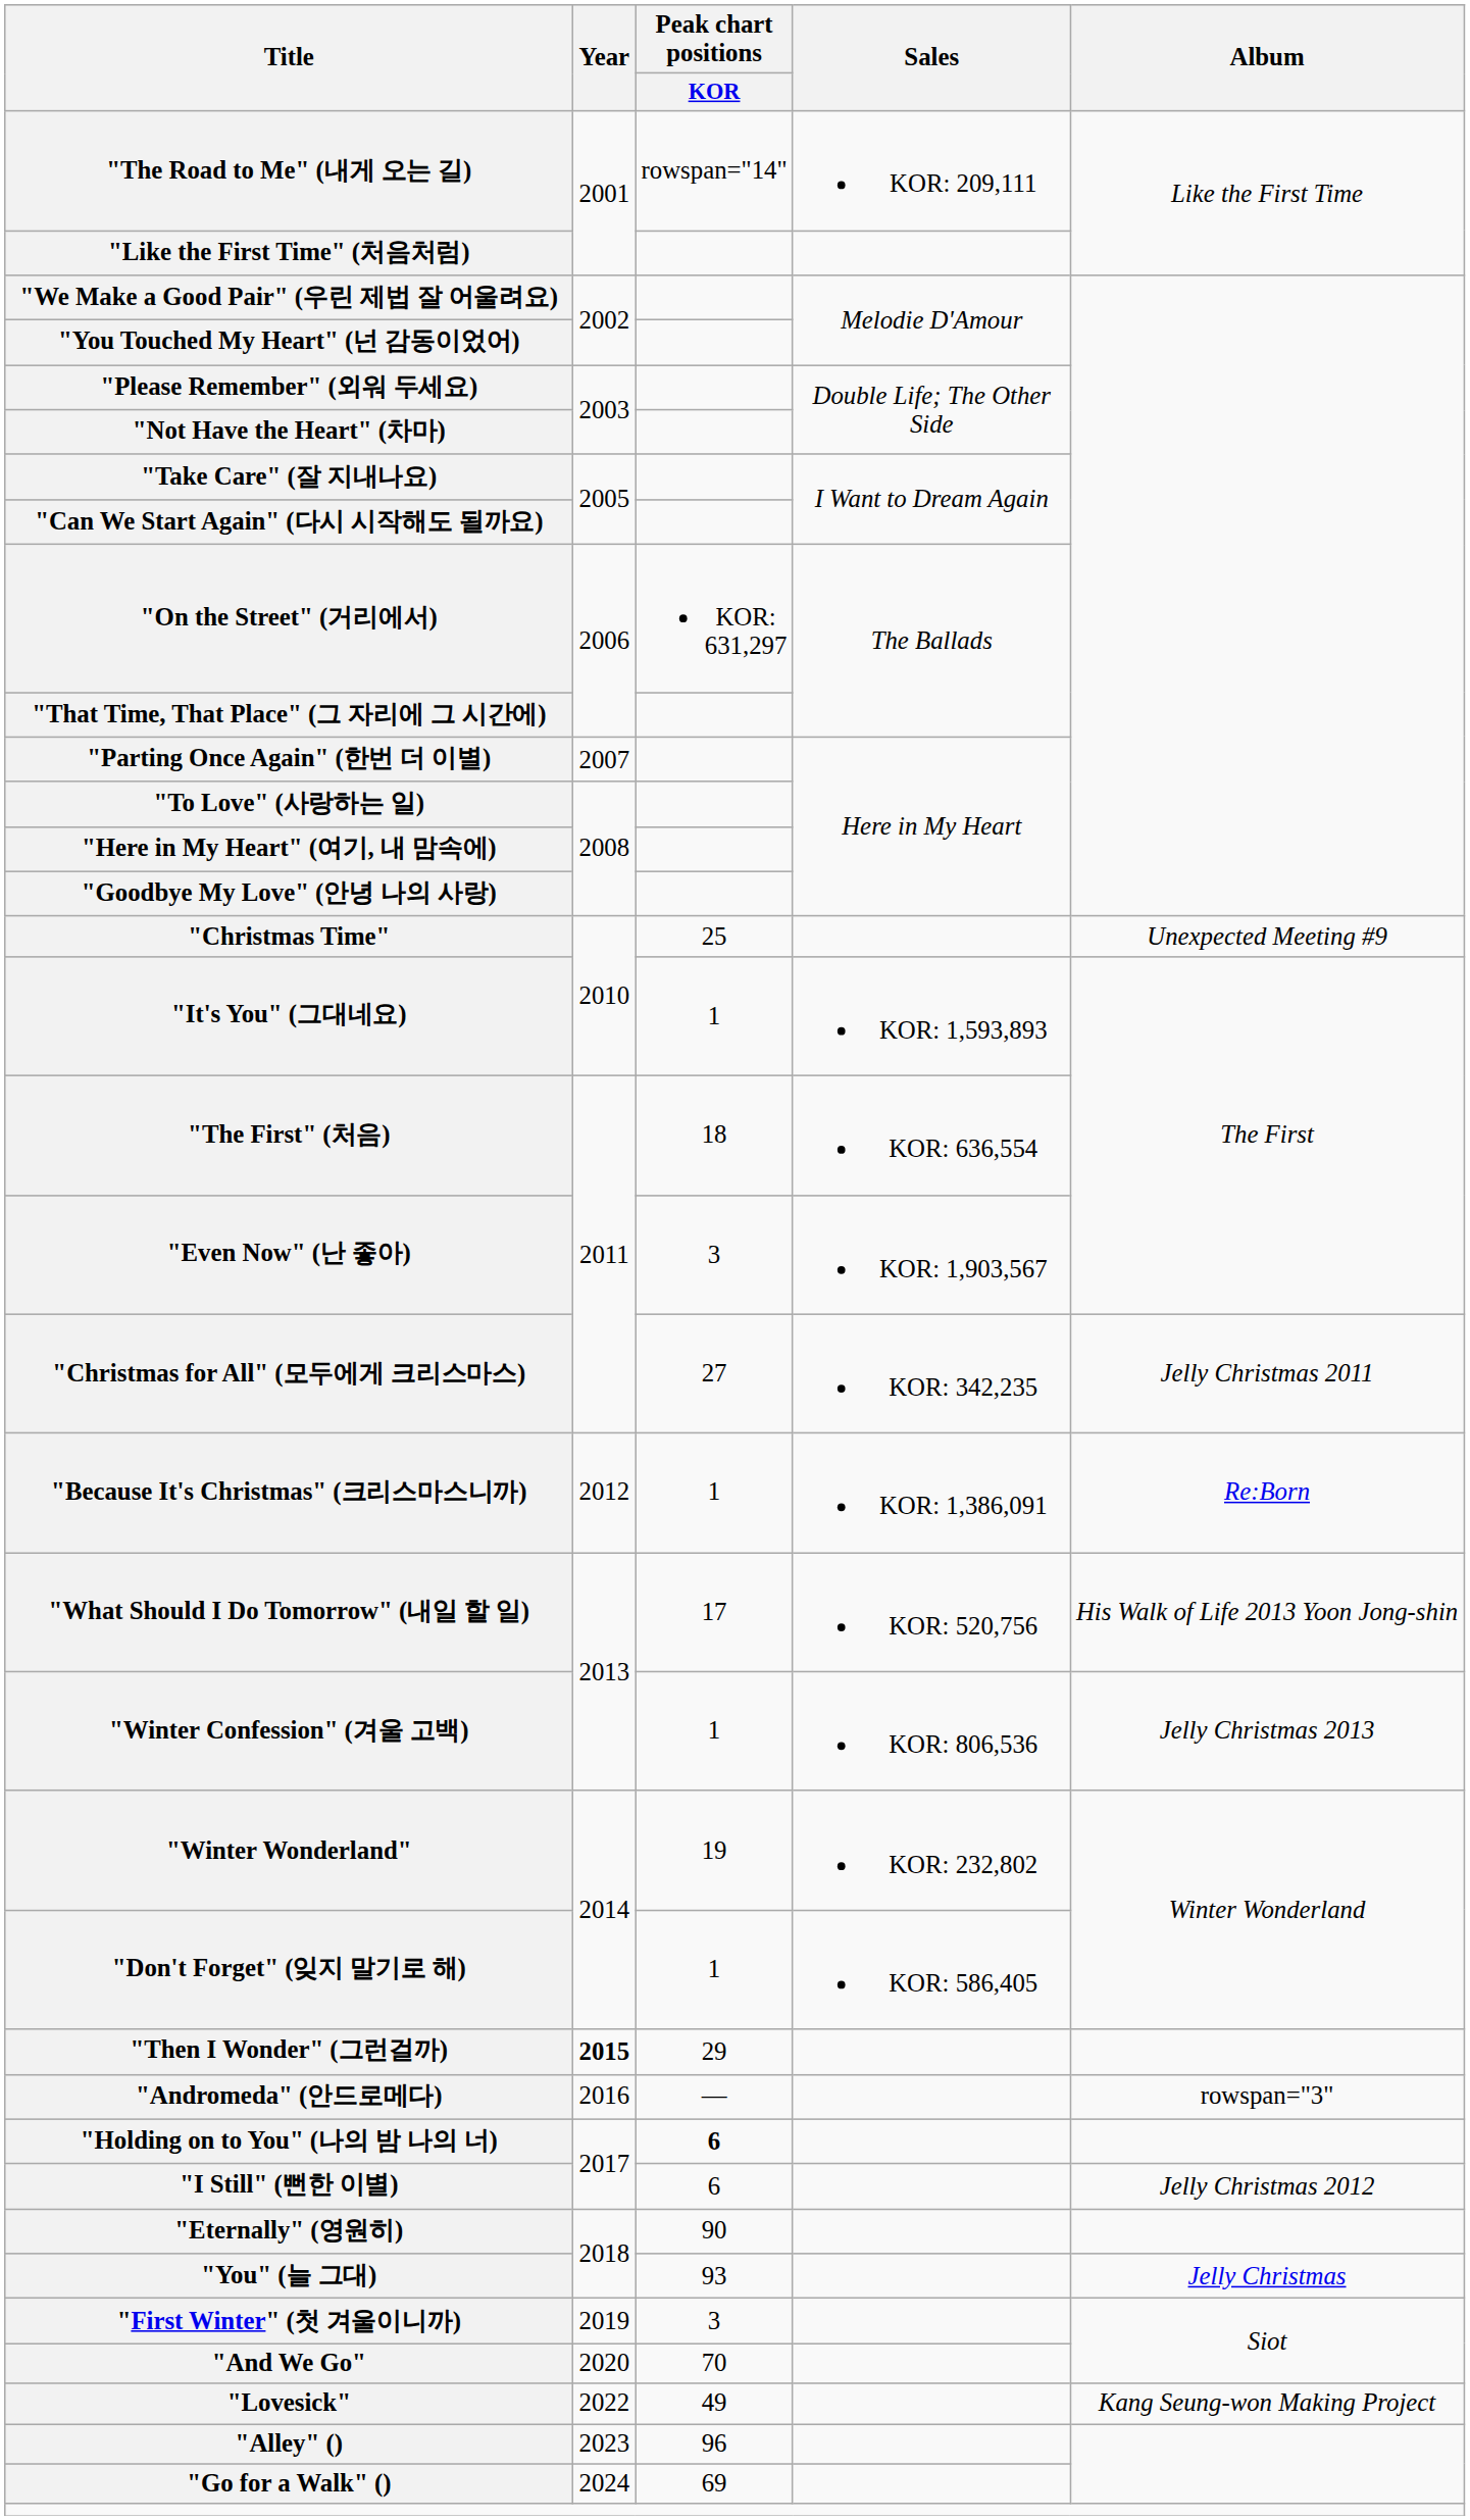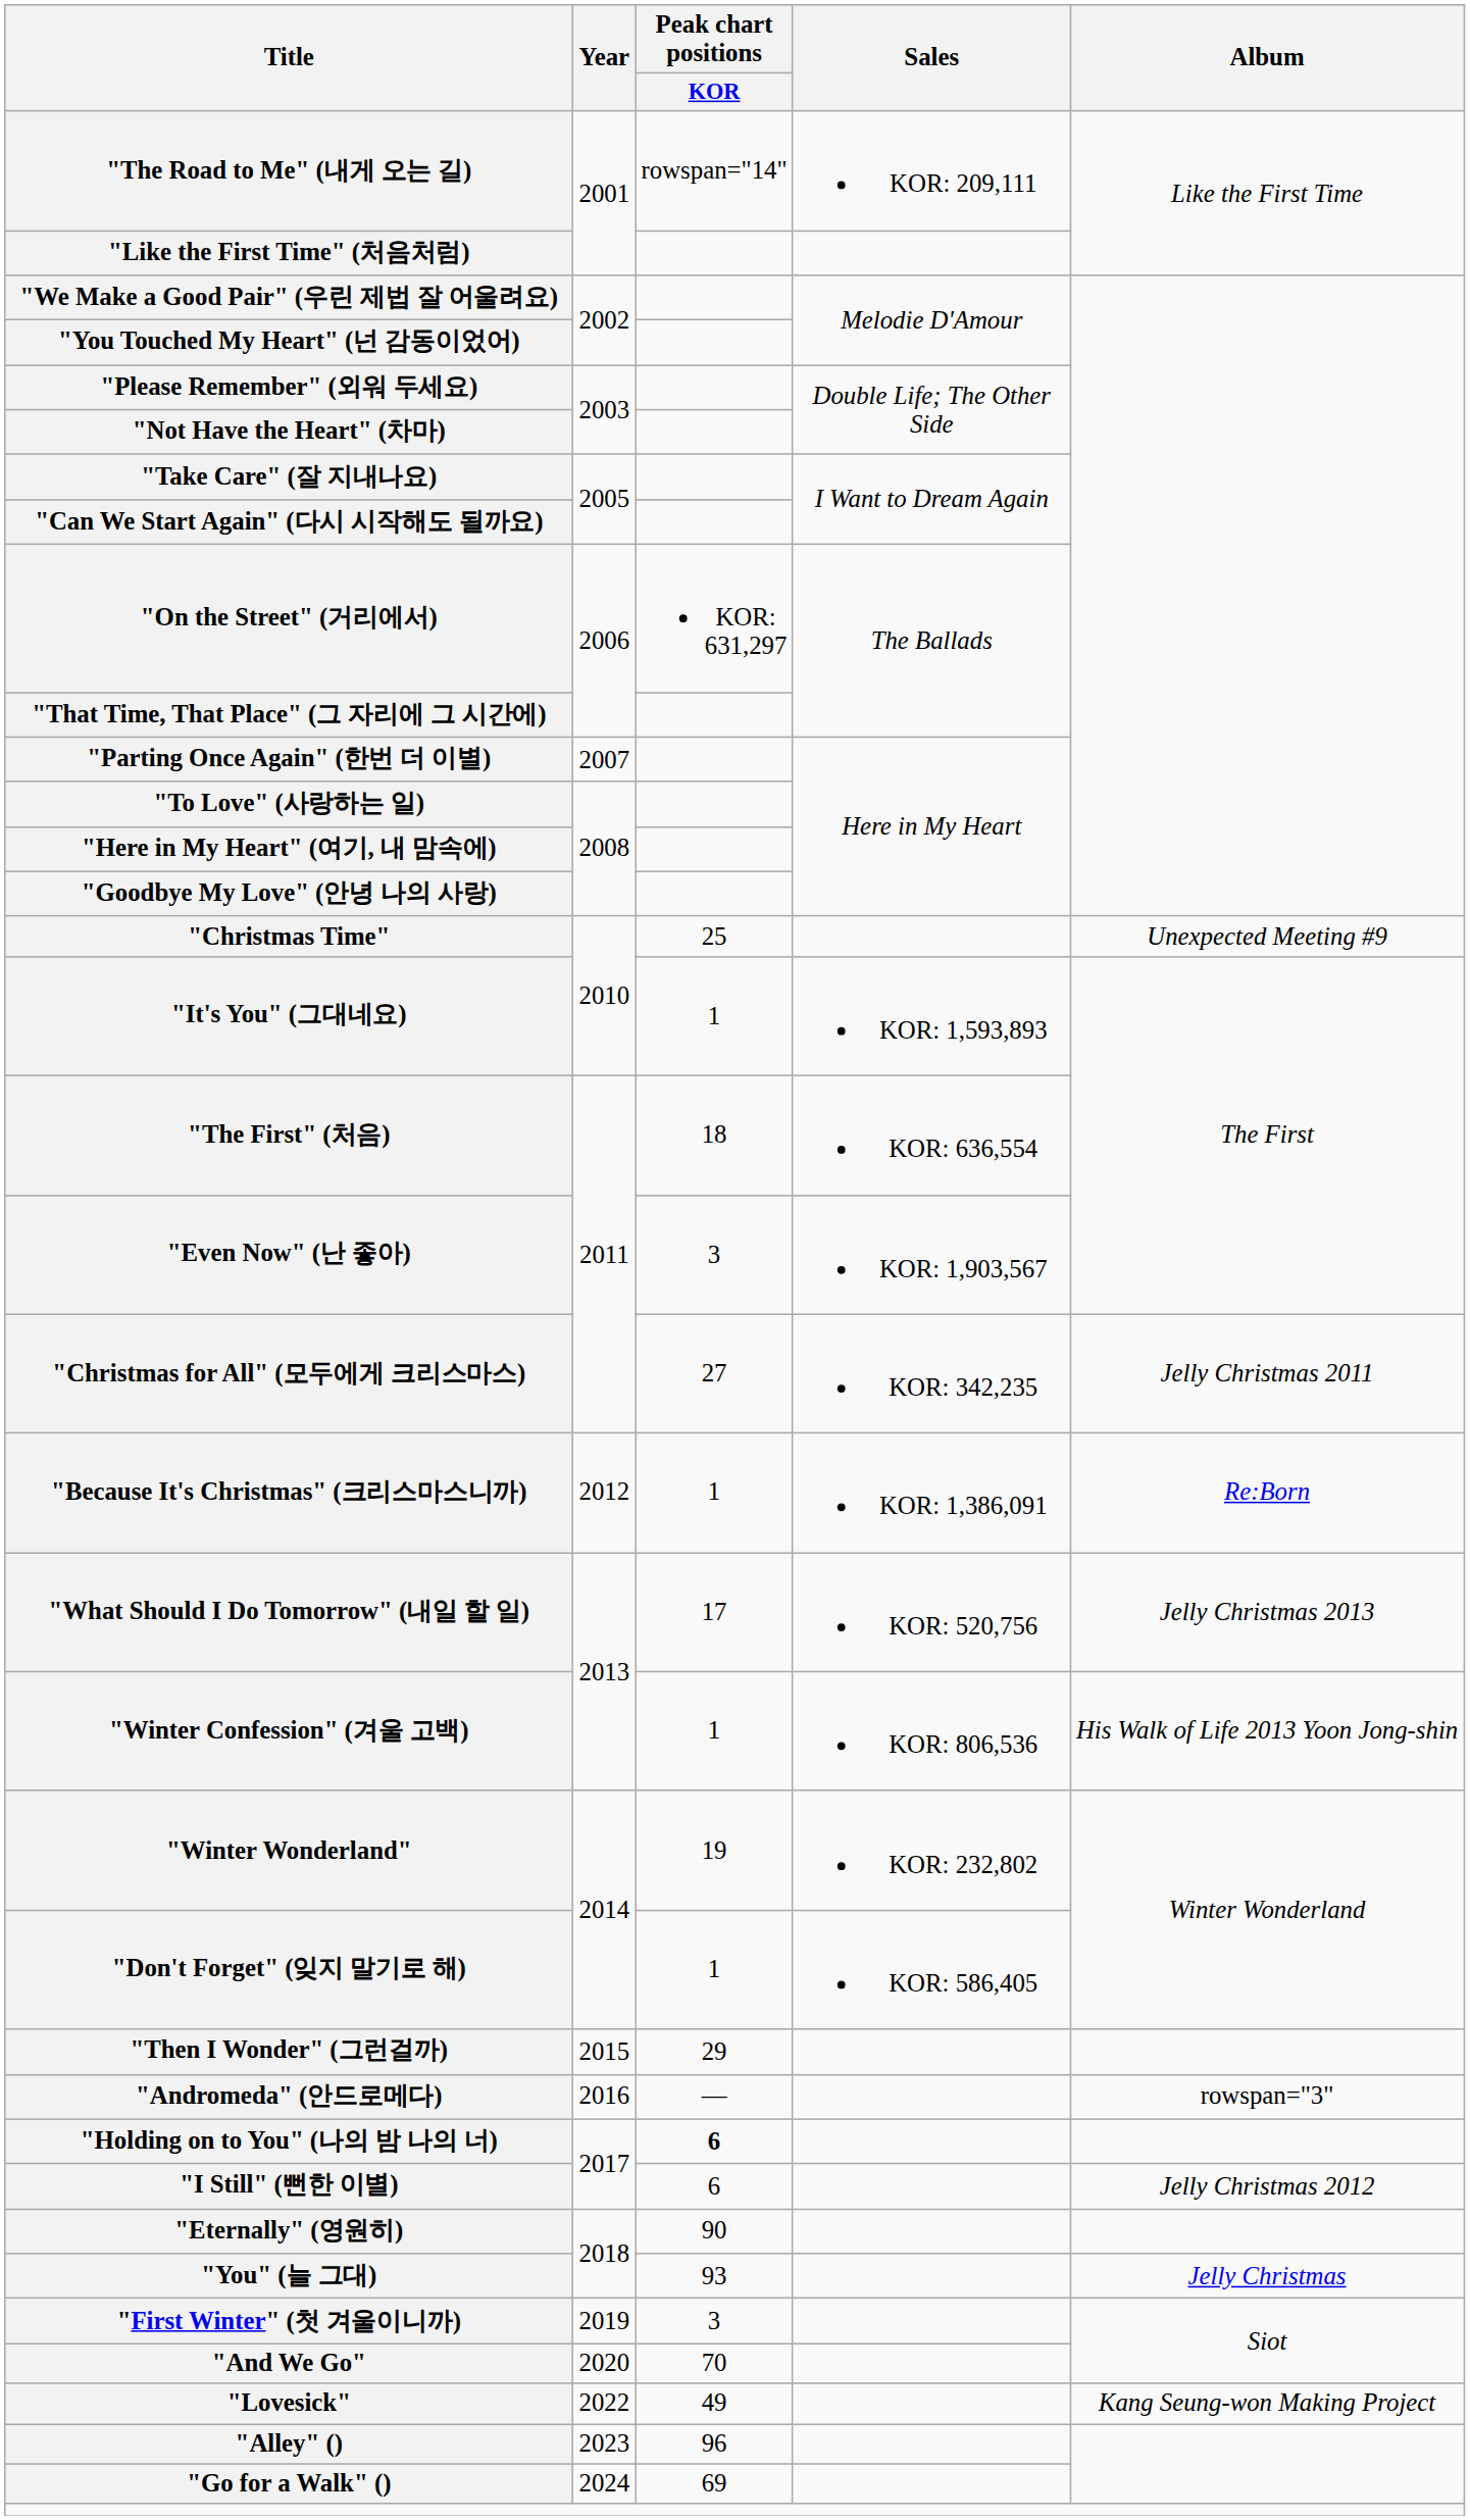"What Should I Do Tomorrow" (내일 할 일) | Album: His Walk of Life 2013 Yoon Jong-shin -> Jelly Christmas 2013
"Winter Confession" (겨울 고백) | Album: Jelly Christmas 2013 -> His Walk of Life 2013 Yoon Jong-shin
"Then I Wonder" (그런걸까) | Year: bold -> normal
